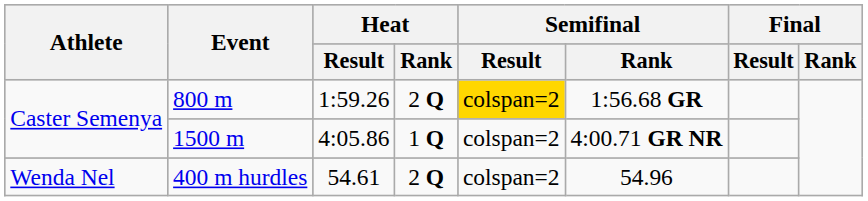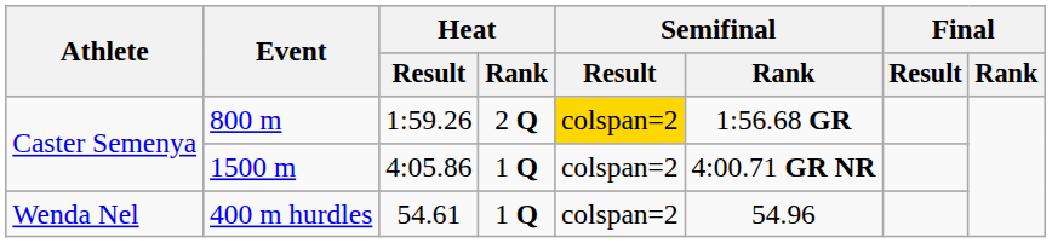400 m hurdles | Heat / Rank: 2 Q -> 1 Q
